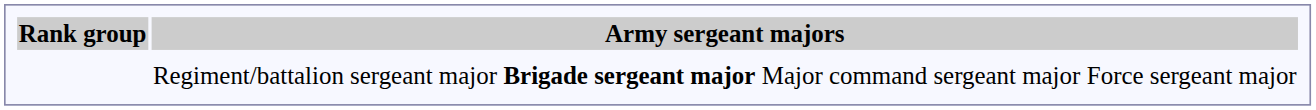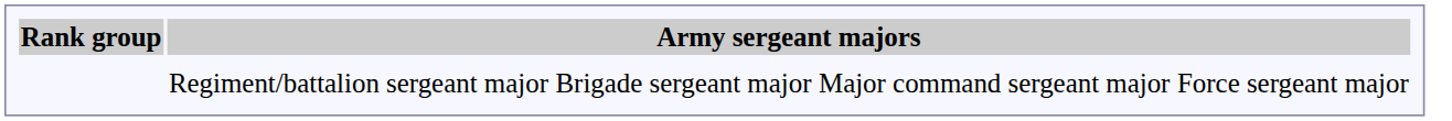Regiment/battalion sergeant major | column 3: bold -> normal
